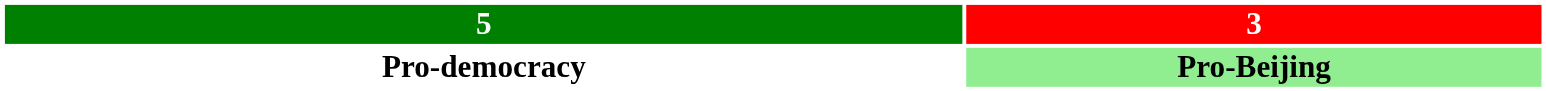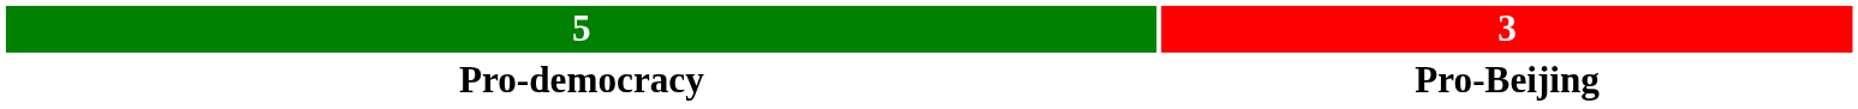Pro-democracy | 3: lightgreen background -> no background
